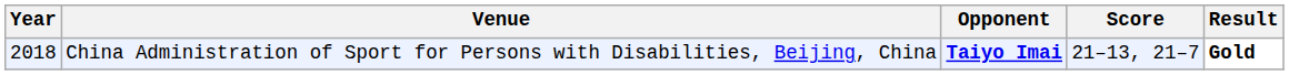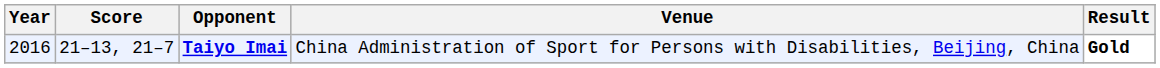columns swapped: Venue <-> Score
row 2 | Year: 2018 -> 2016
